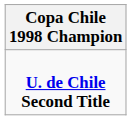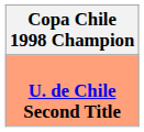row 2 | column 1: no background -> lightsalmon background
